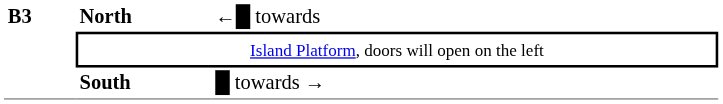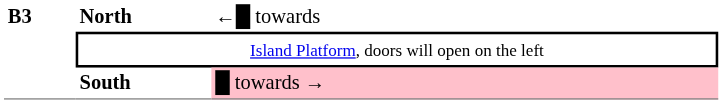South | column 3: no background -> pink background
